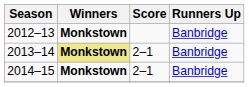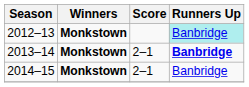2012–13 | Runners Up: no background -> paleturquoise background
2013–14 | Winners: khaki background -> no background
2013–14 | Runners Up: normal -> bold
